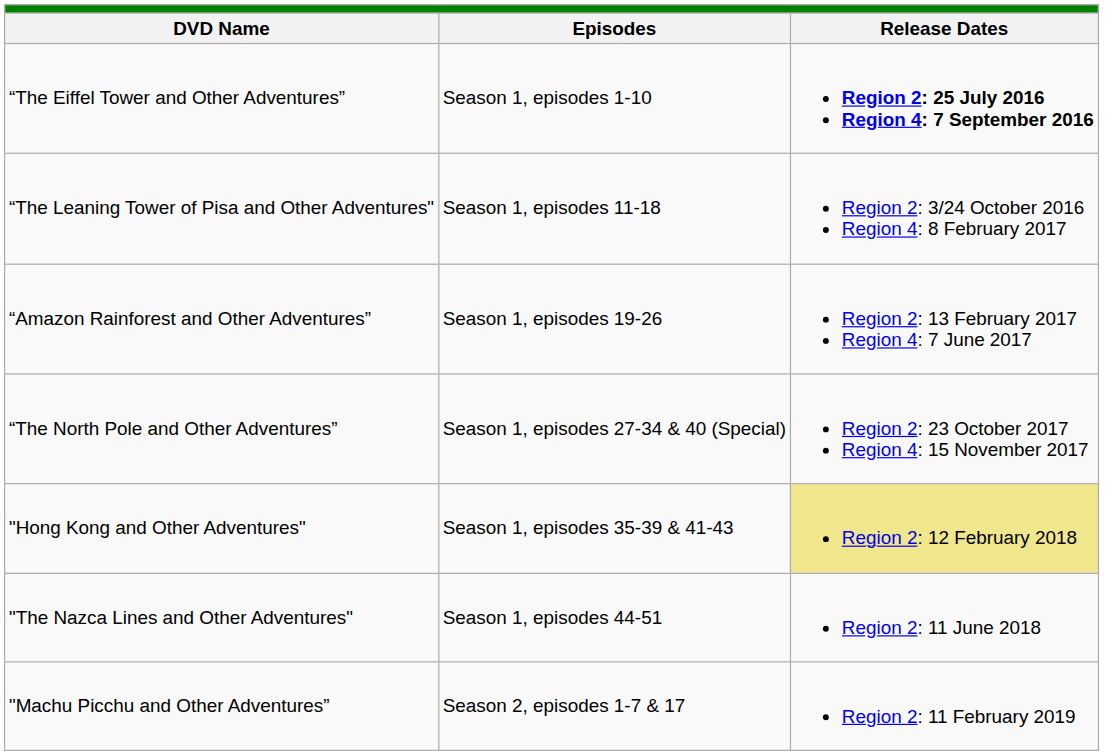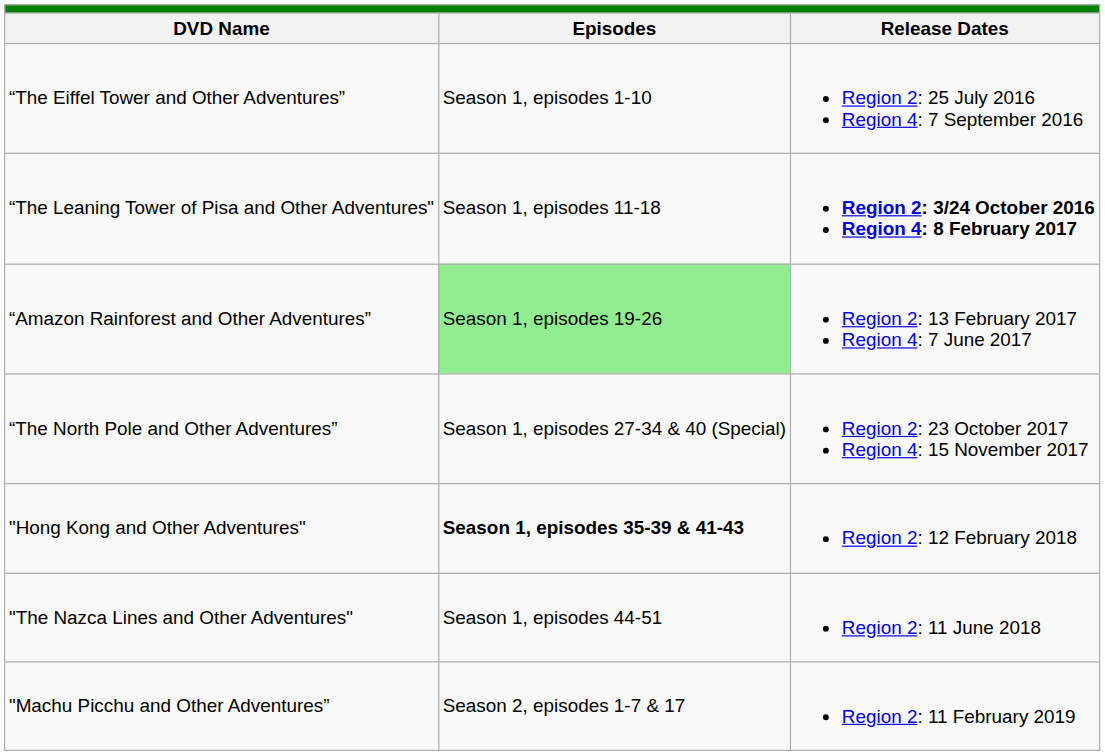“The Eiffel Tower and Other Adventures” | column 3: bold -> normal
“The Leaning Tower of Pisa and Other Adventures" | column 3: normal -> bold
“Amazon Rainforest and Other Adventures” | column 2: no background -> lightgreen background
"Hong Kong and Other Adventures" | column 2: normal -> bold
"Hong Kong and Other Adventures" | column 3: khaki background -> no background
